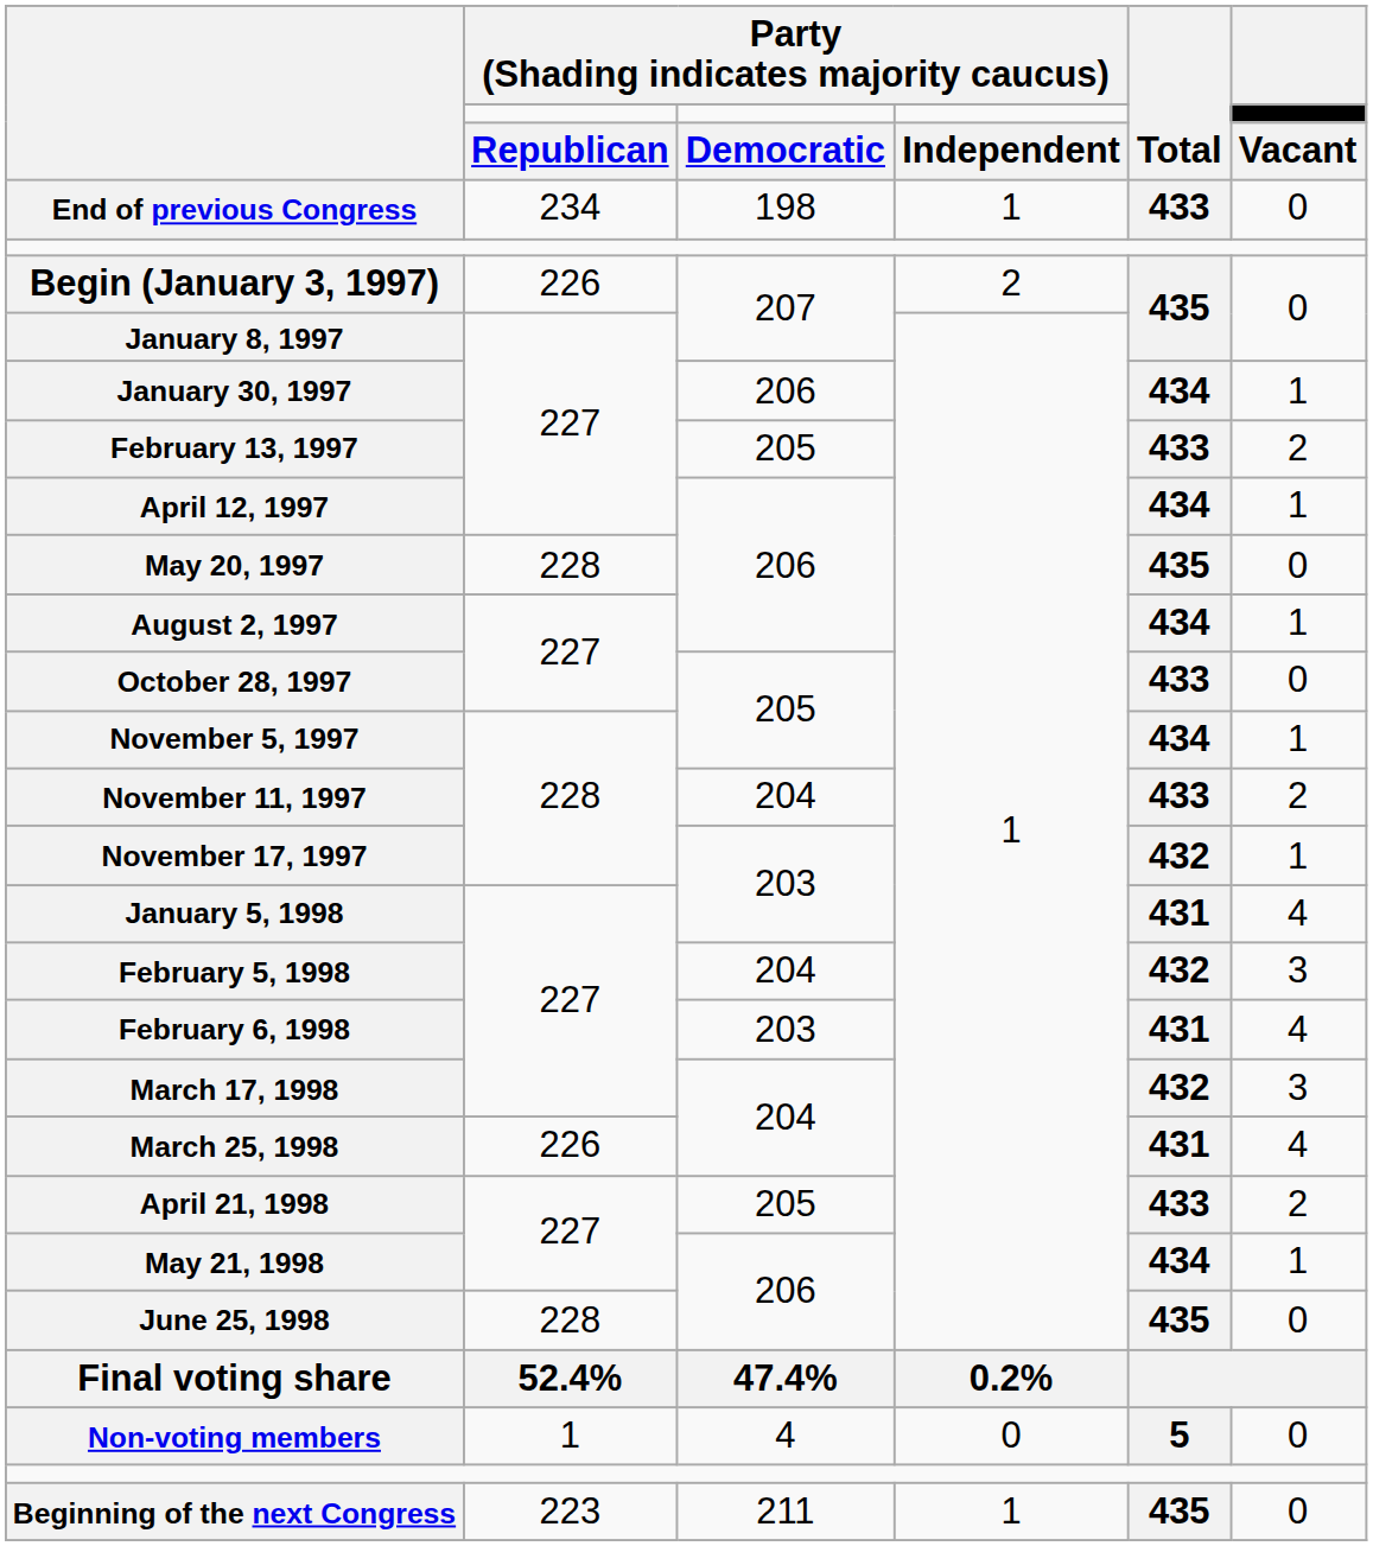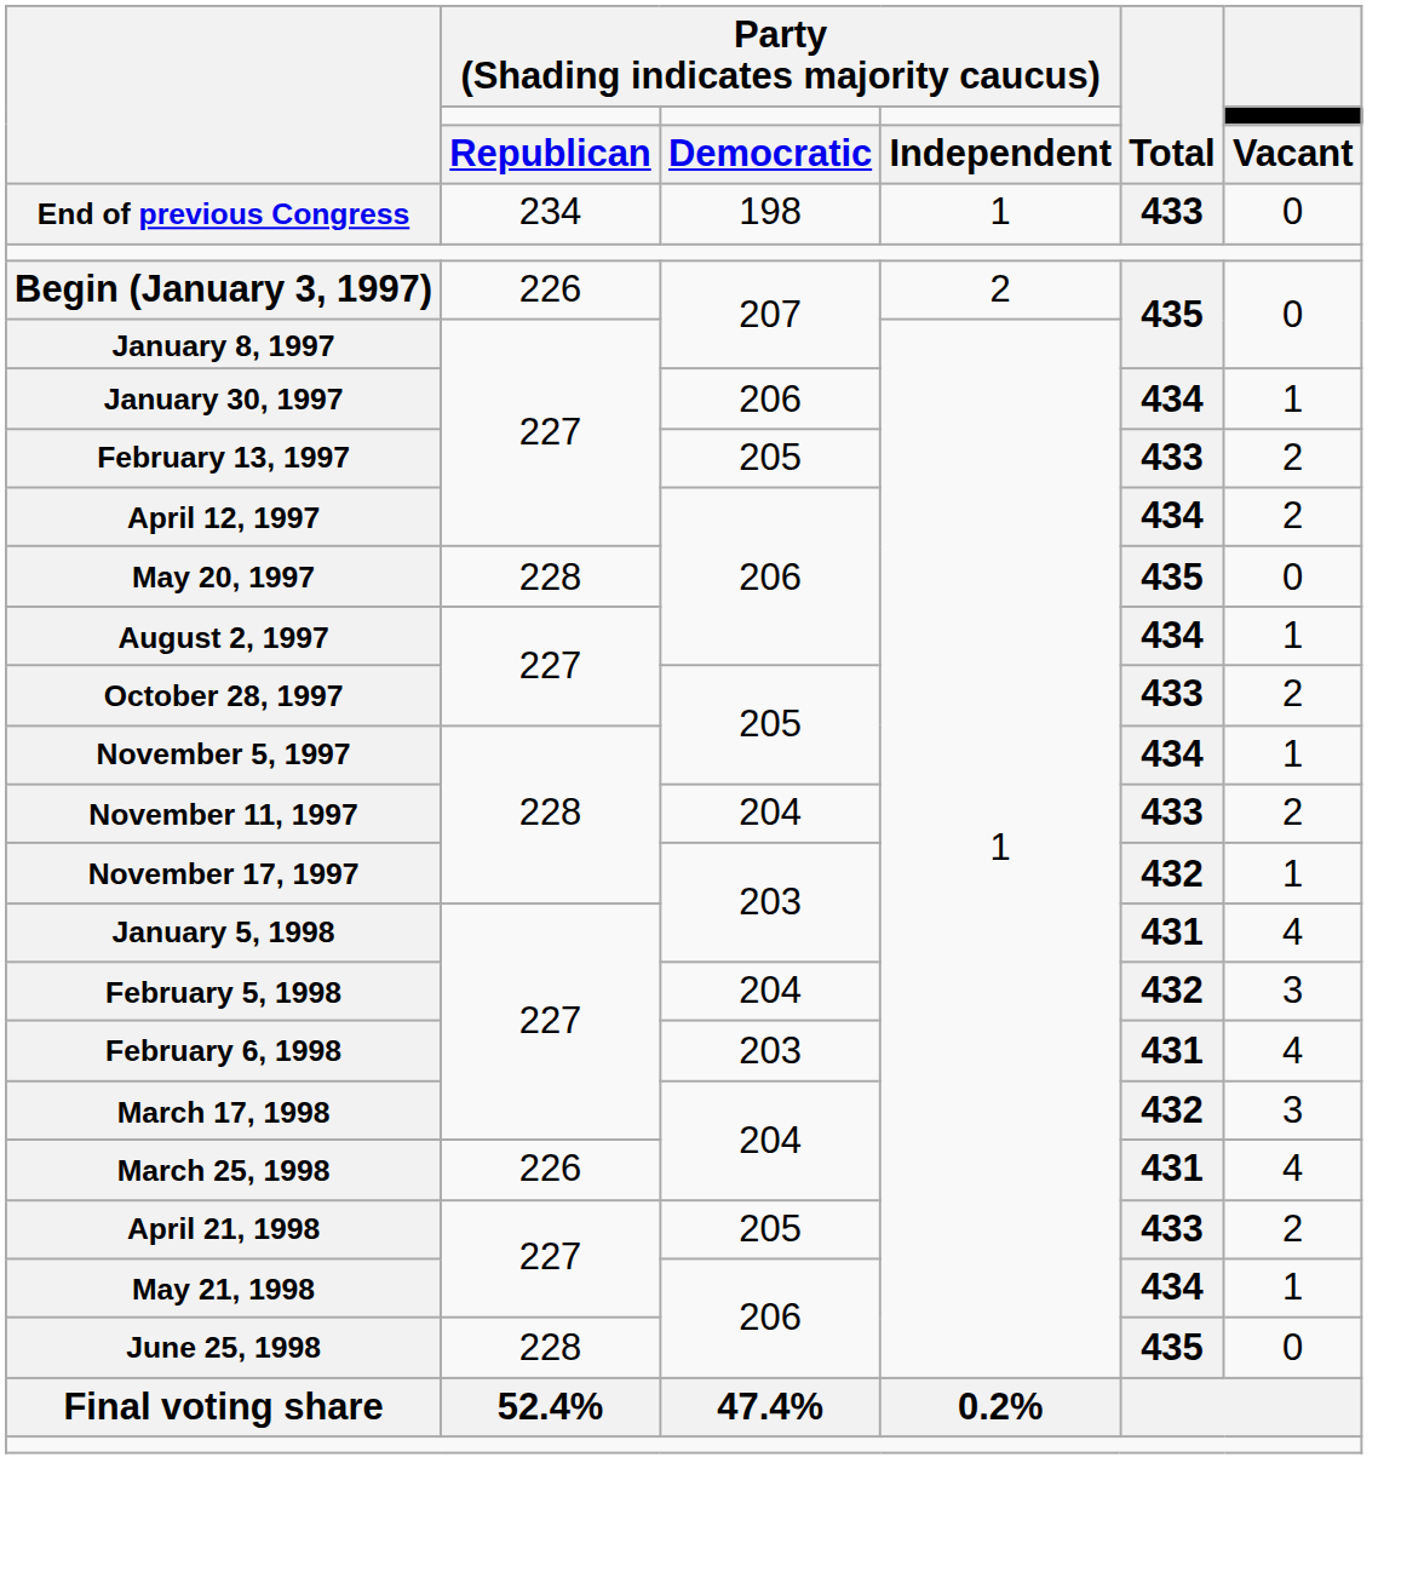April 12, 1997 | column 6: 1 -> 2
October 28, 1997 | column 6: 0 -> 2
- row: Non-voting members | 1 | 4 | 0 | 5 | 0
- row: Beginning of the next Congress | 223 | 211 | 1 | 435 | 0
